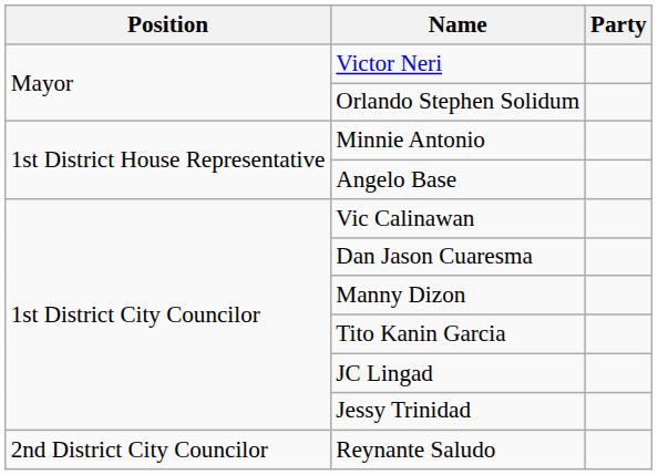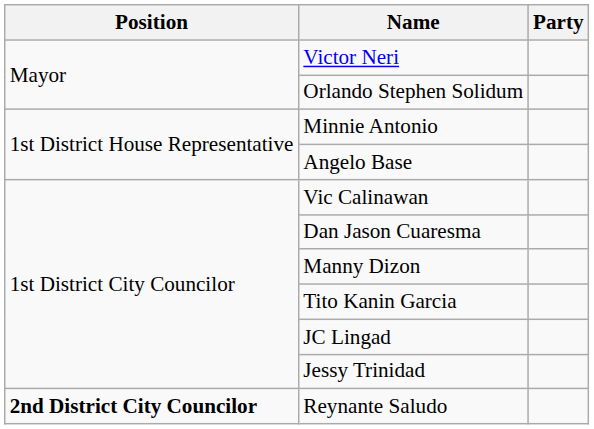Reynante Saludo | Position: normal -> bold
